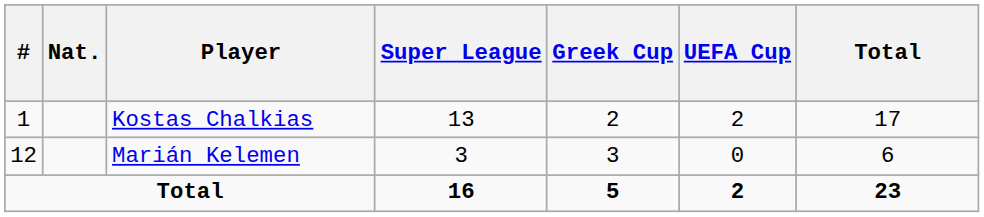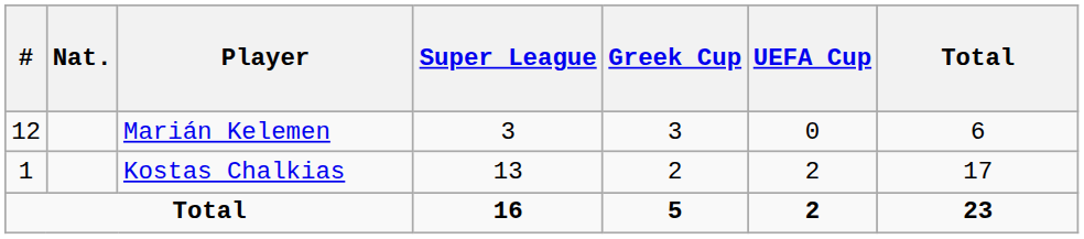rows swapped: Kostas Chalkias <-> Marián Kelemen
